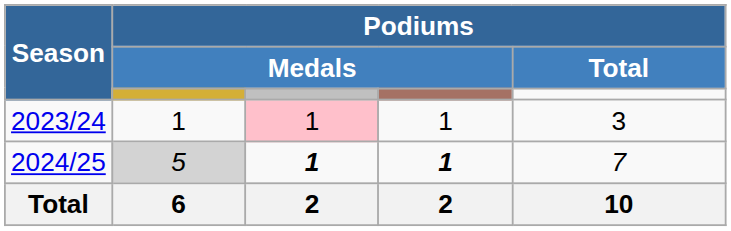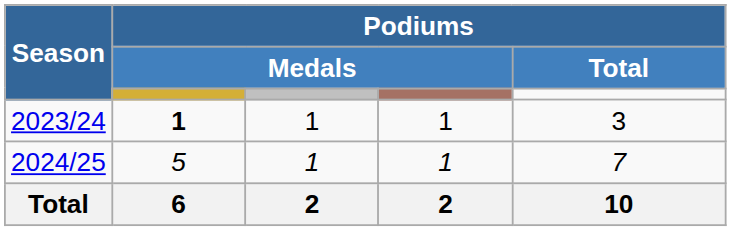2023/24 | column 2: normal -> bold
2023/24 | column 3: pink background -> no background
2024/25 | column 2: lightgrey background -> no background
2024/25 | column 3: bold -> normal
2024/25 | column 4: bold -> normal
